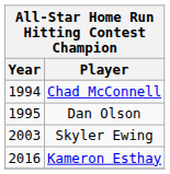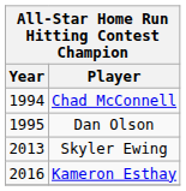Skyler Ewing | Year: 2003 -> 2013
